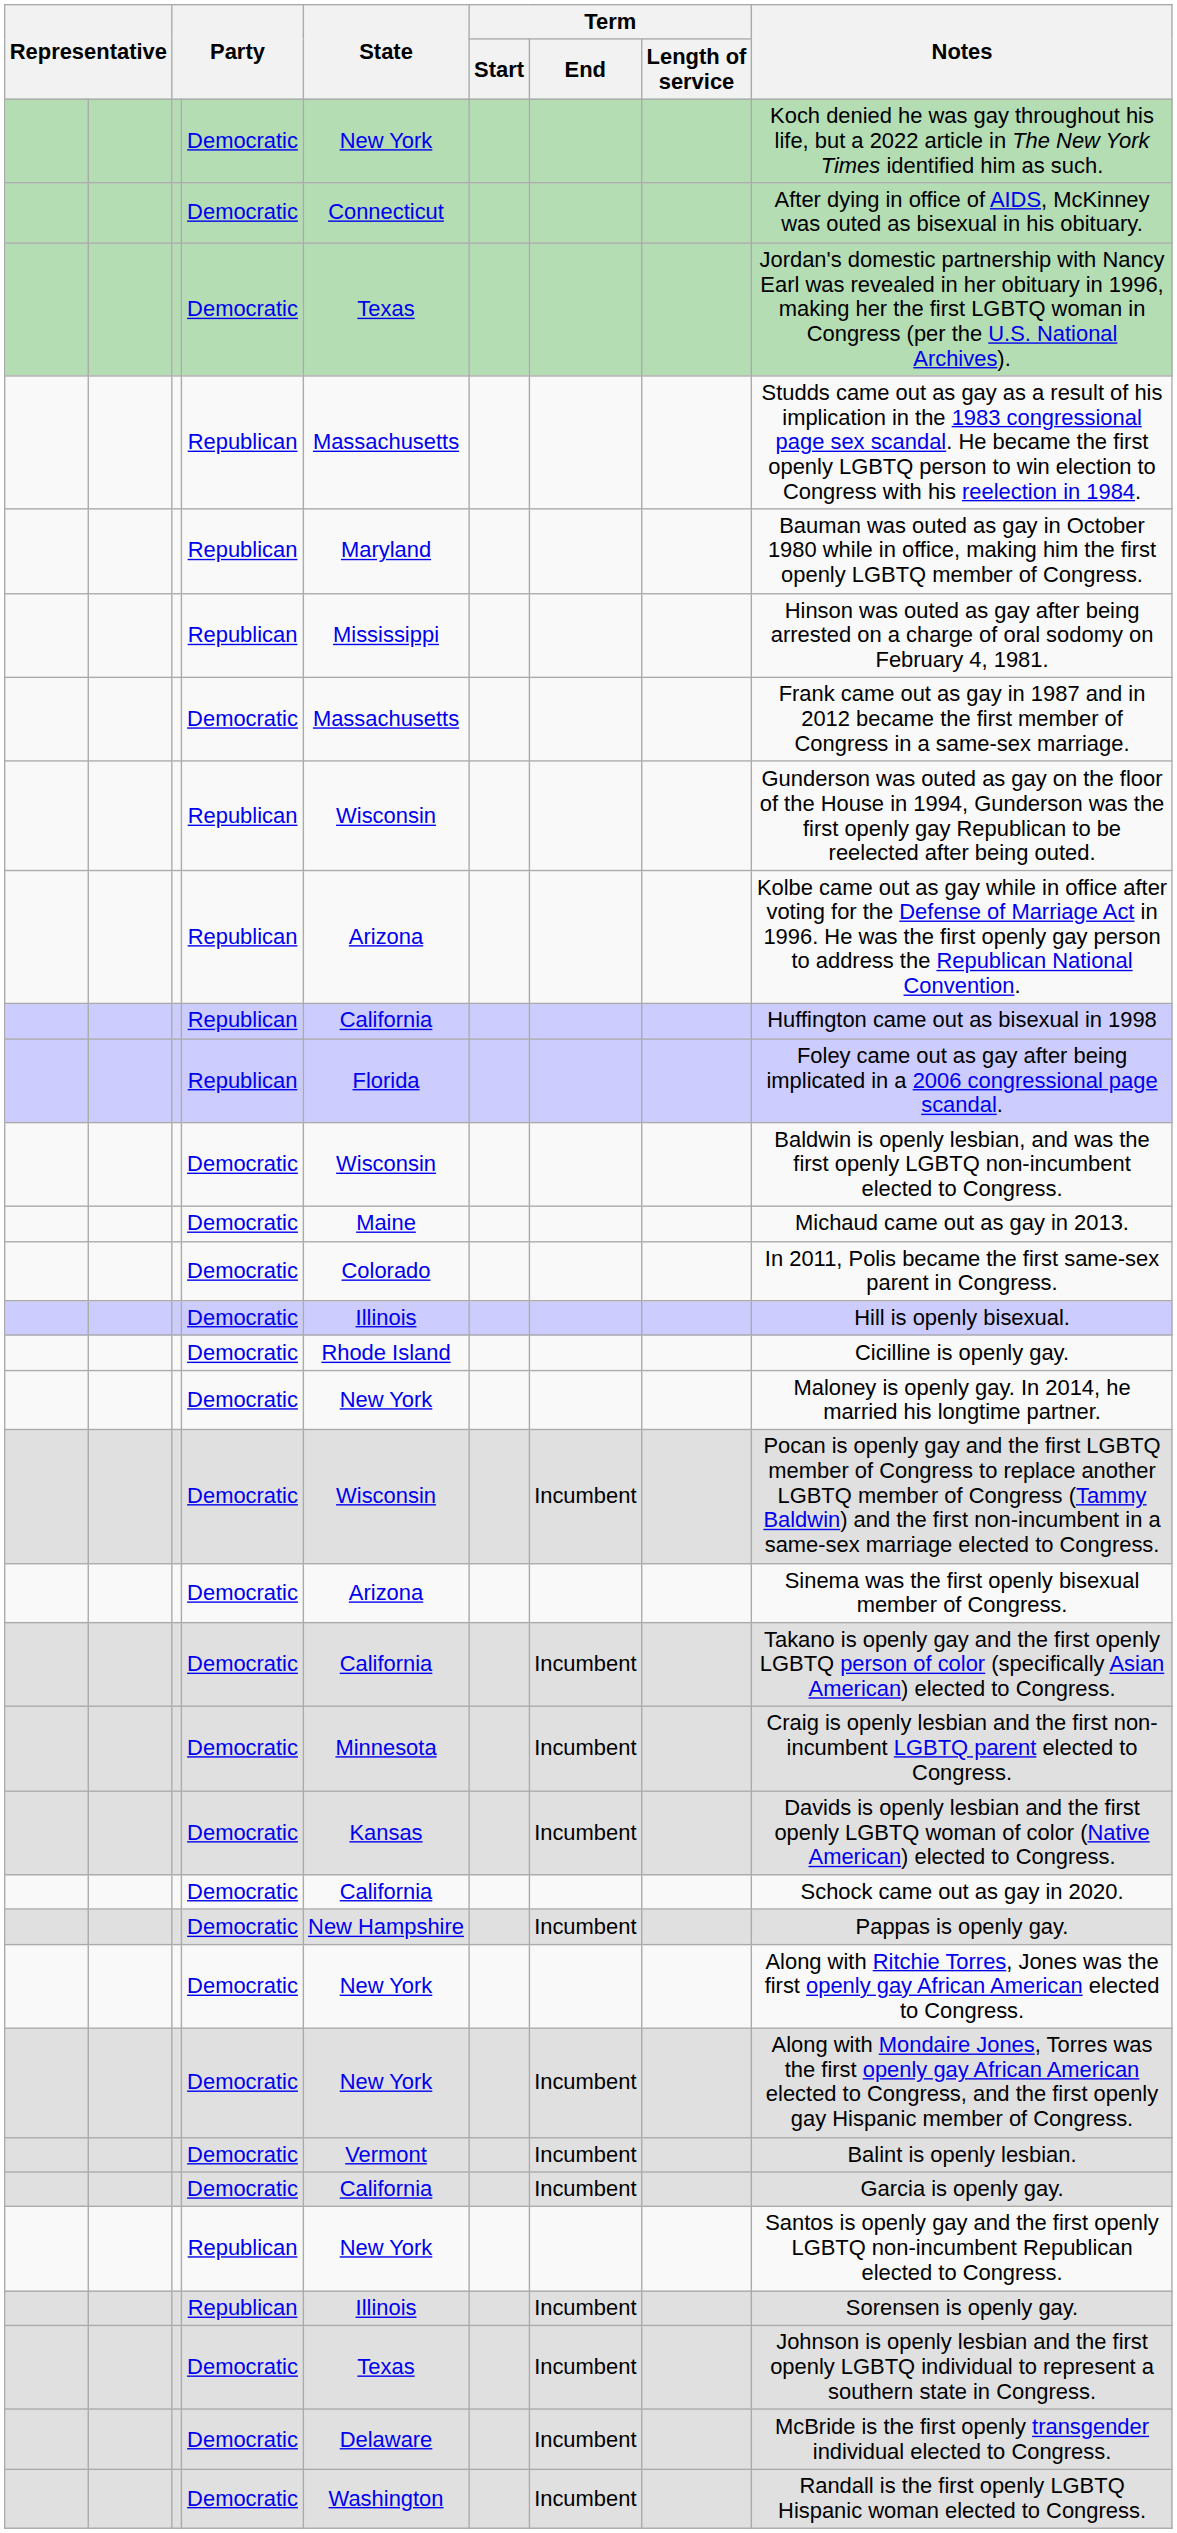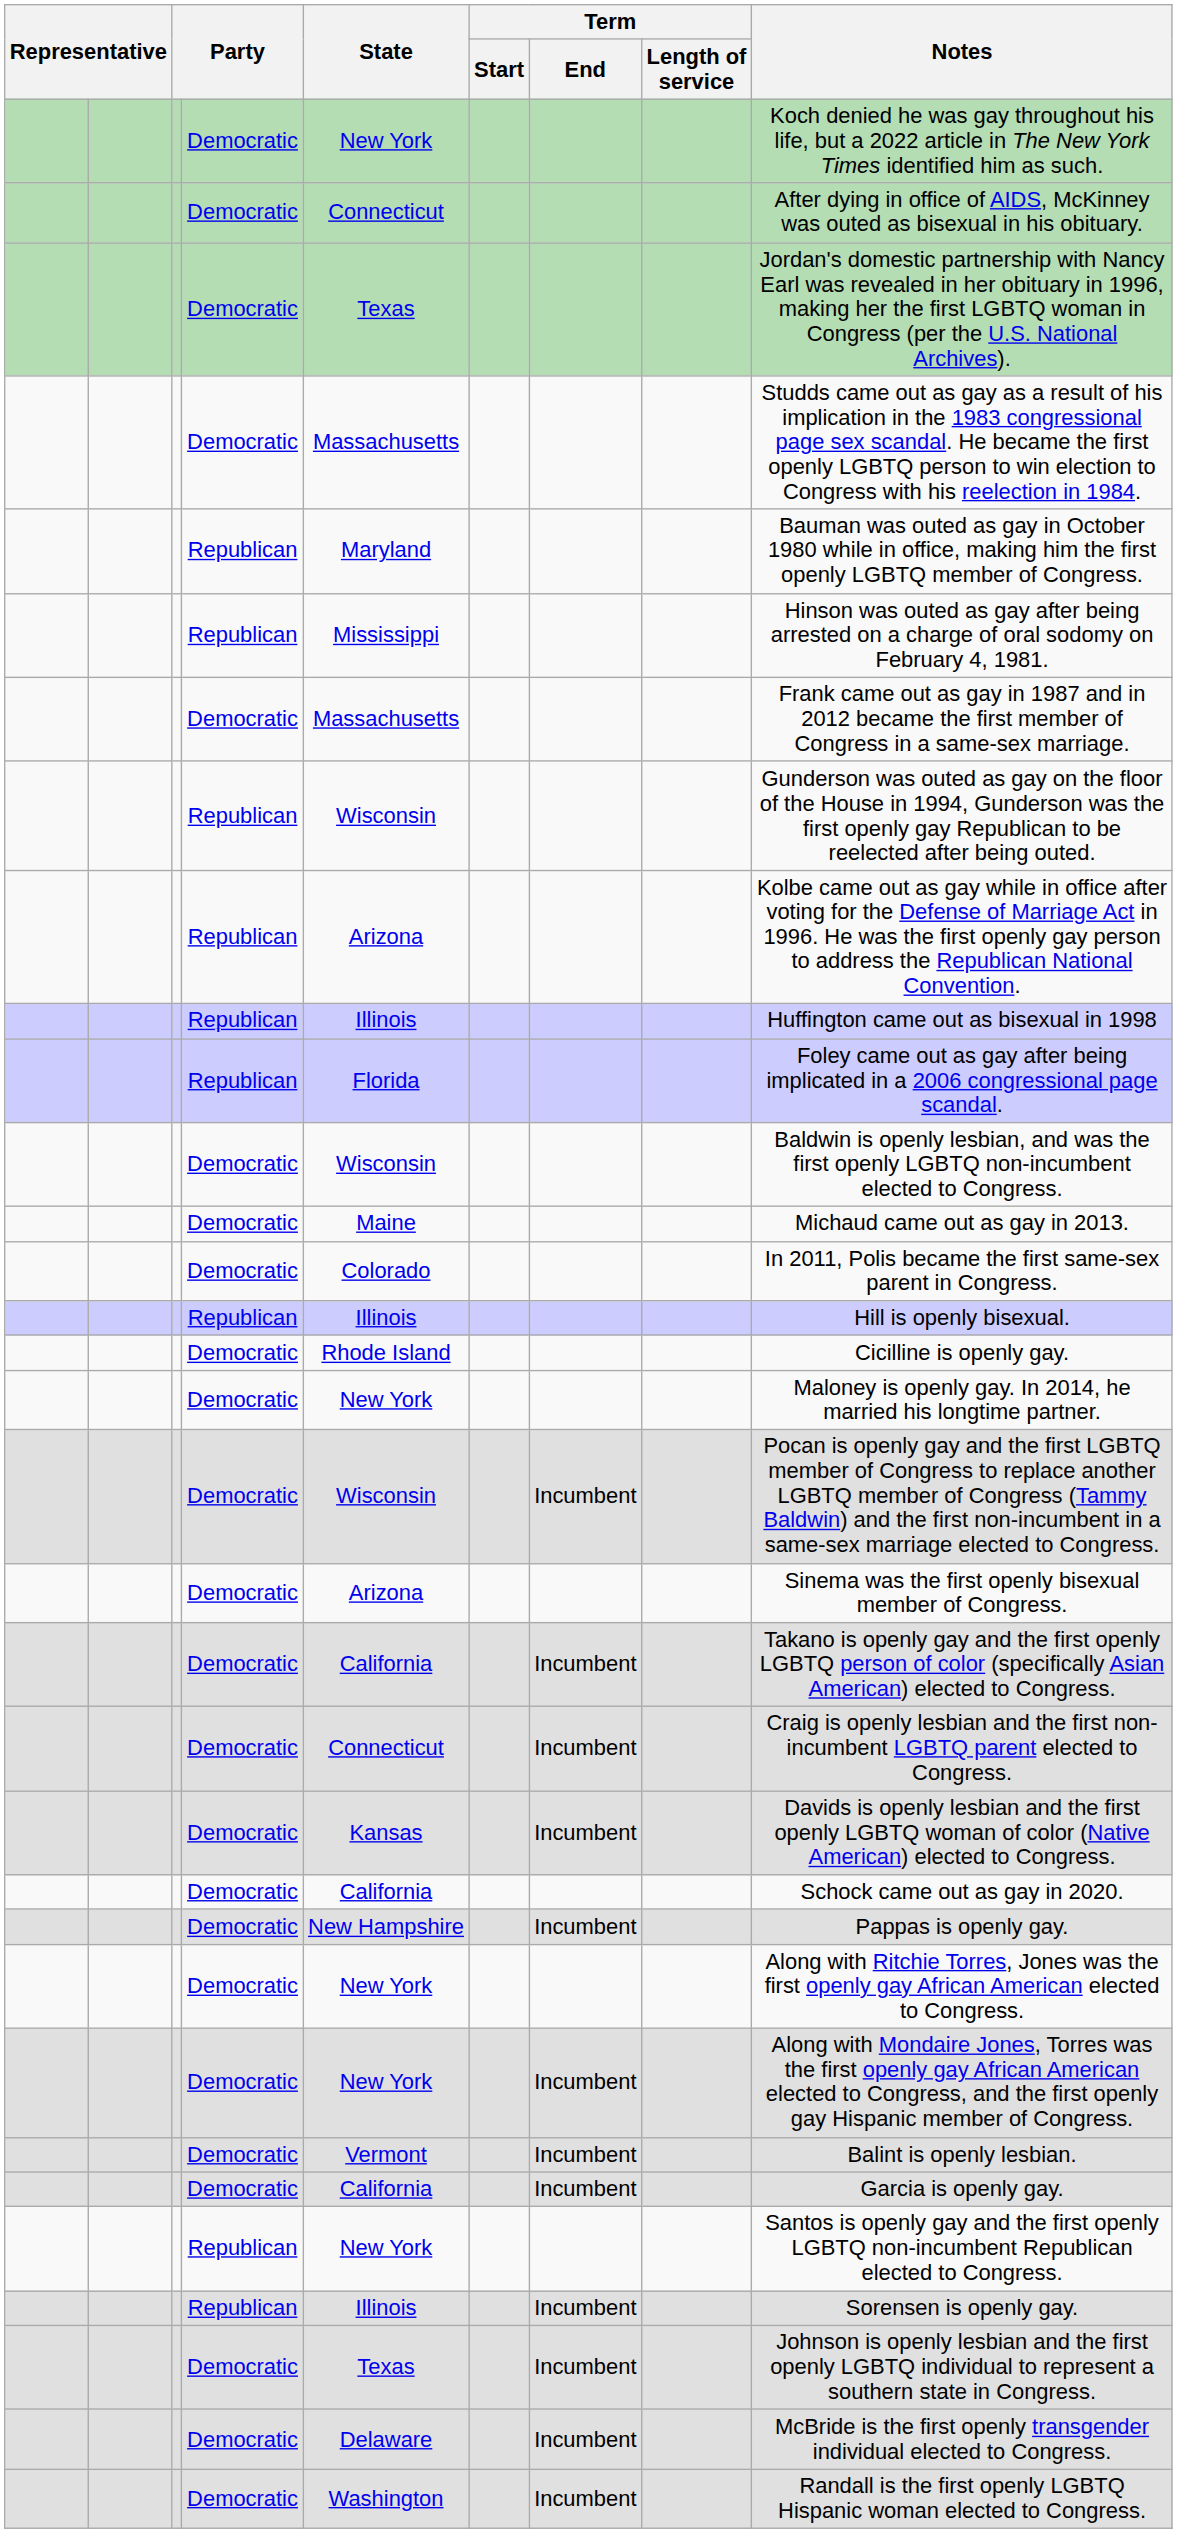row 6 | column 4: Republican -> Democratic
row 12 | State: California -> Illinois
row 17 | column 4: Democratic -> Republican
row 23 | State: Minnesota -> Connecticut
